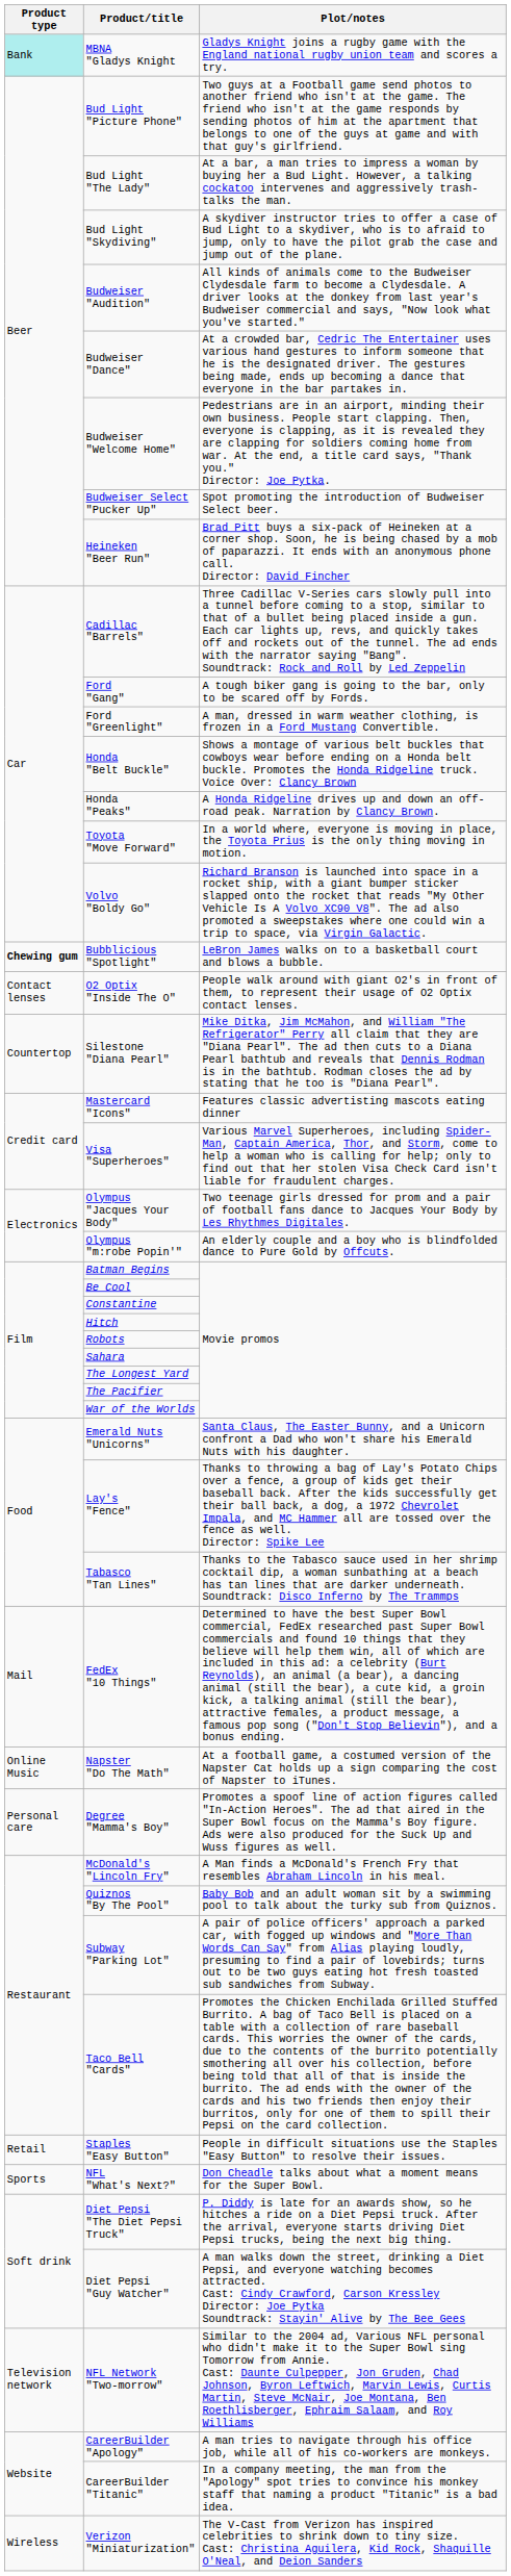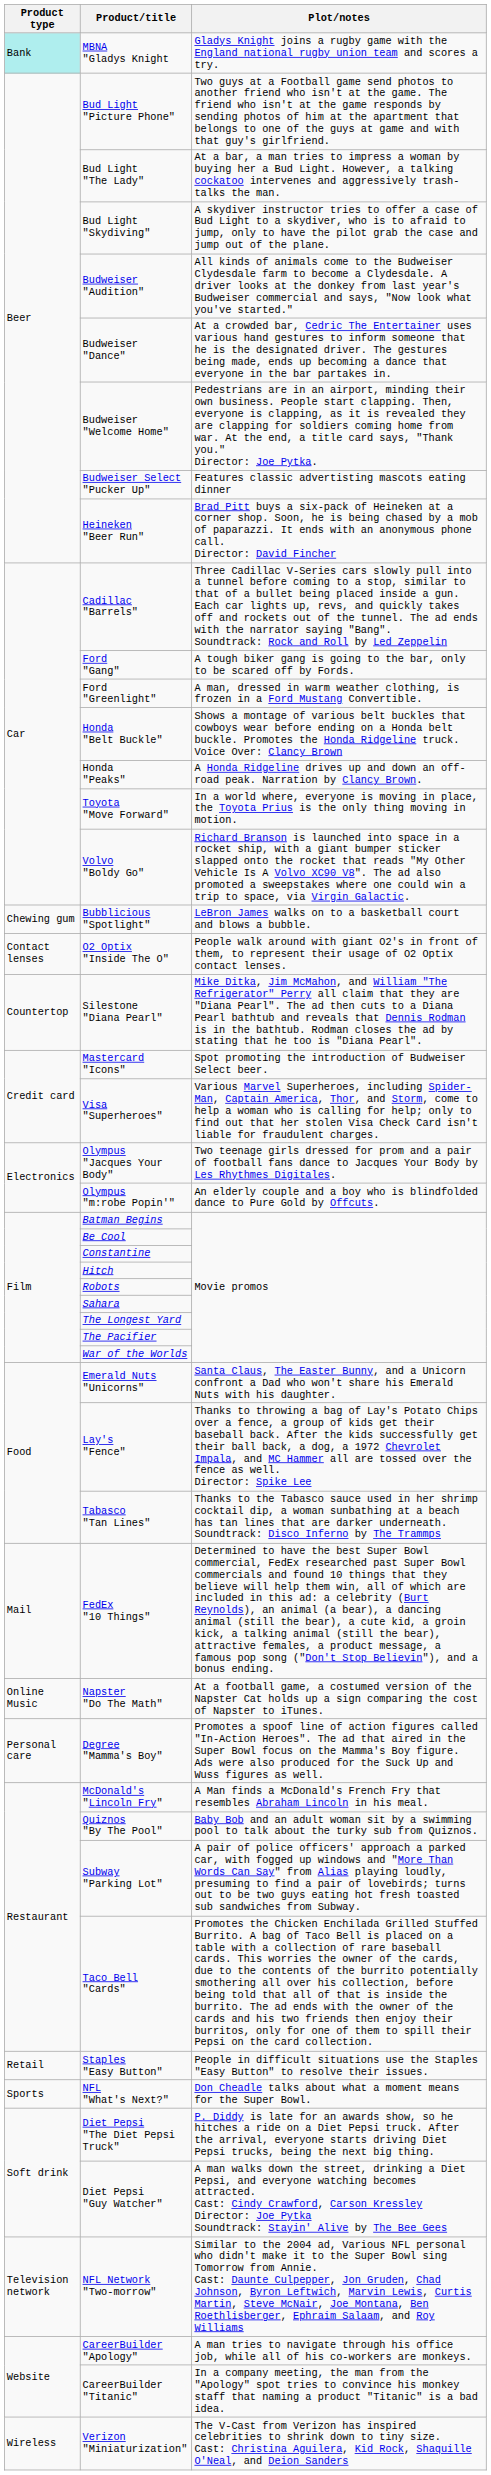Budweiser Select "Pucker Up" | Plot/notes: Spot promoting the introduction of Budweiser Select beer. -> Features classic advertisting mascots eating dinner
Bubblicious "Spotlight" | Product type: bold -> normal
Mastercard "Icons" | Plot/notes: Features classic advertisting mascots eating dinner -> Spot promoting the introduction of Budweiser Select beer.
